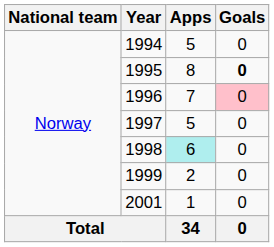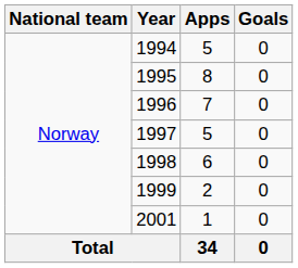1995 | Goals: bold -> normal
1996 | Goals: pink background -> no background
1998 | Apps: paleturquoise background -> no background
